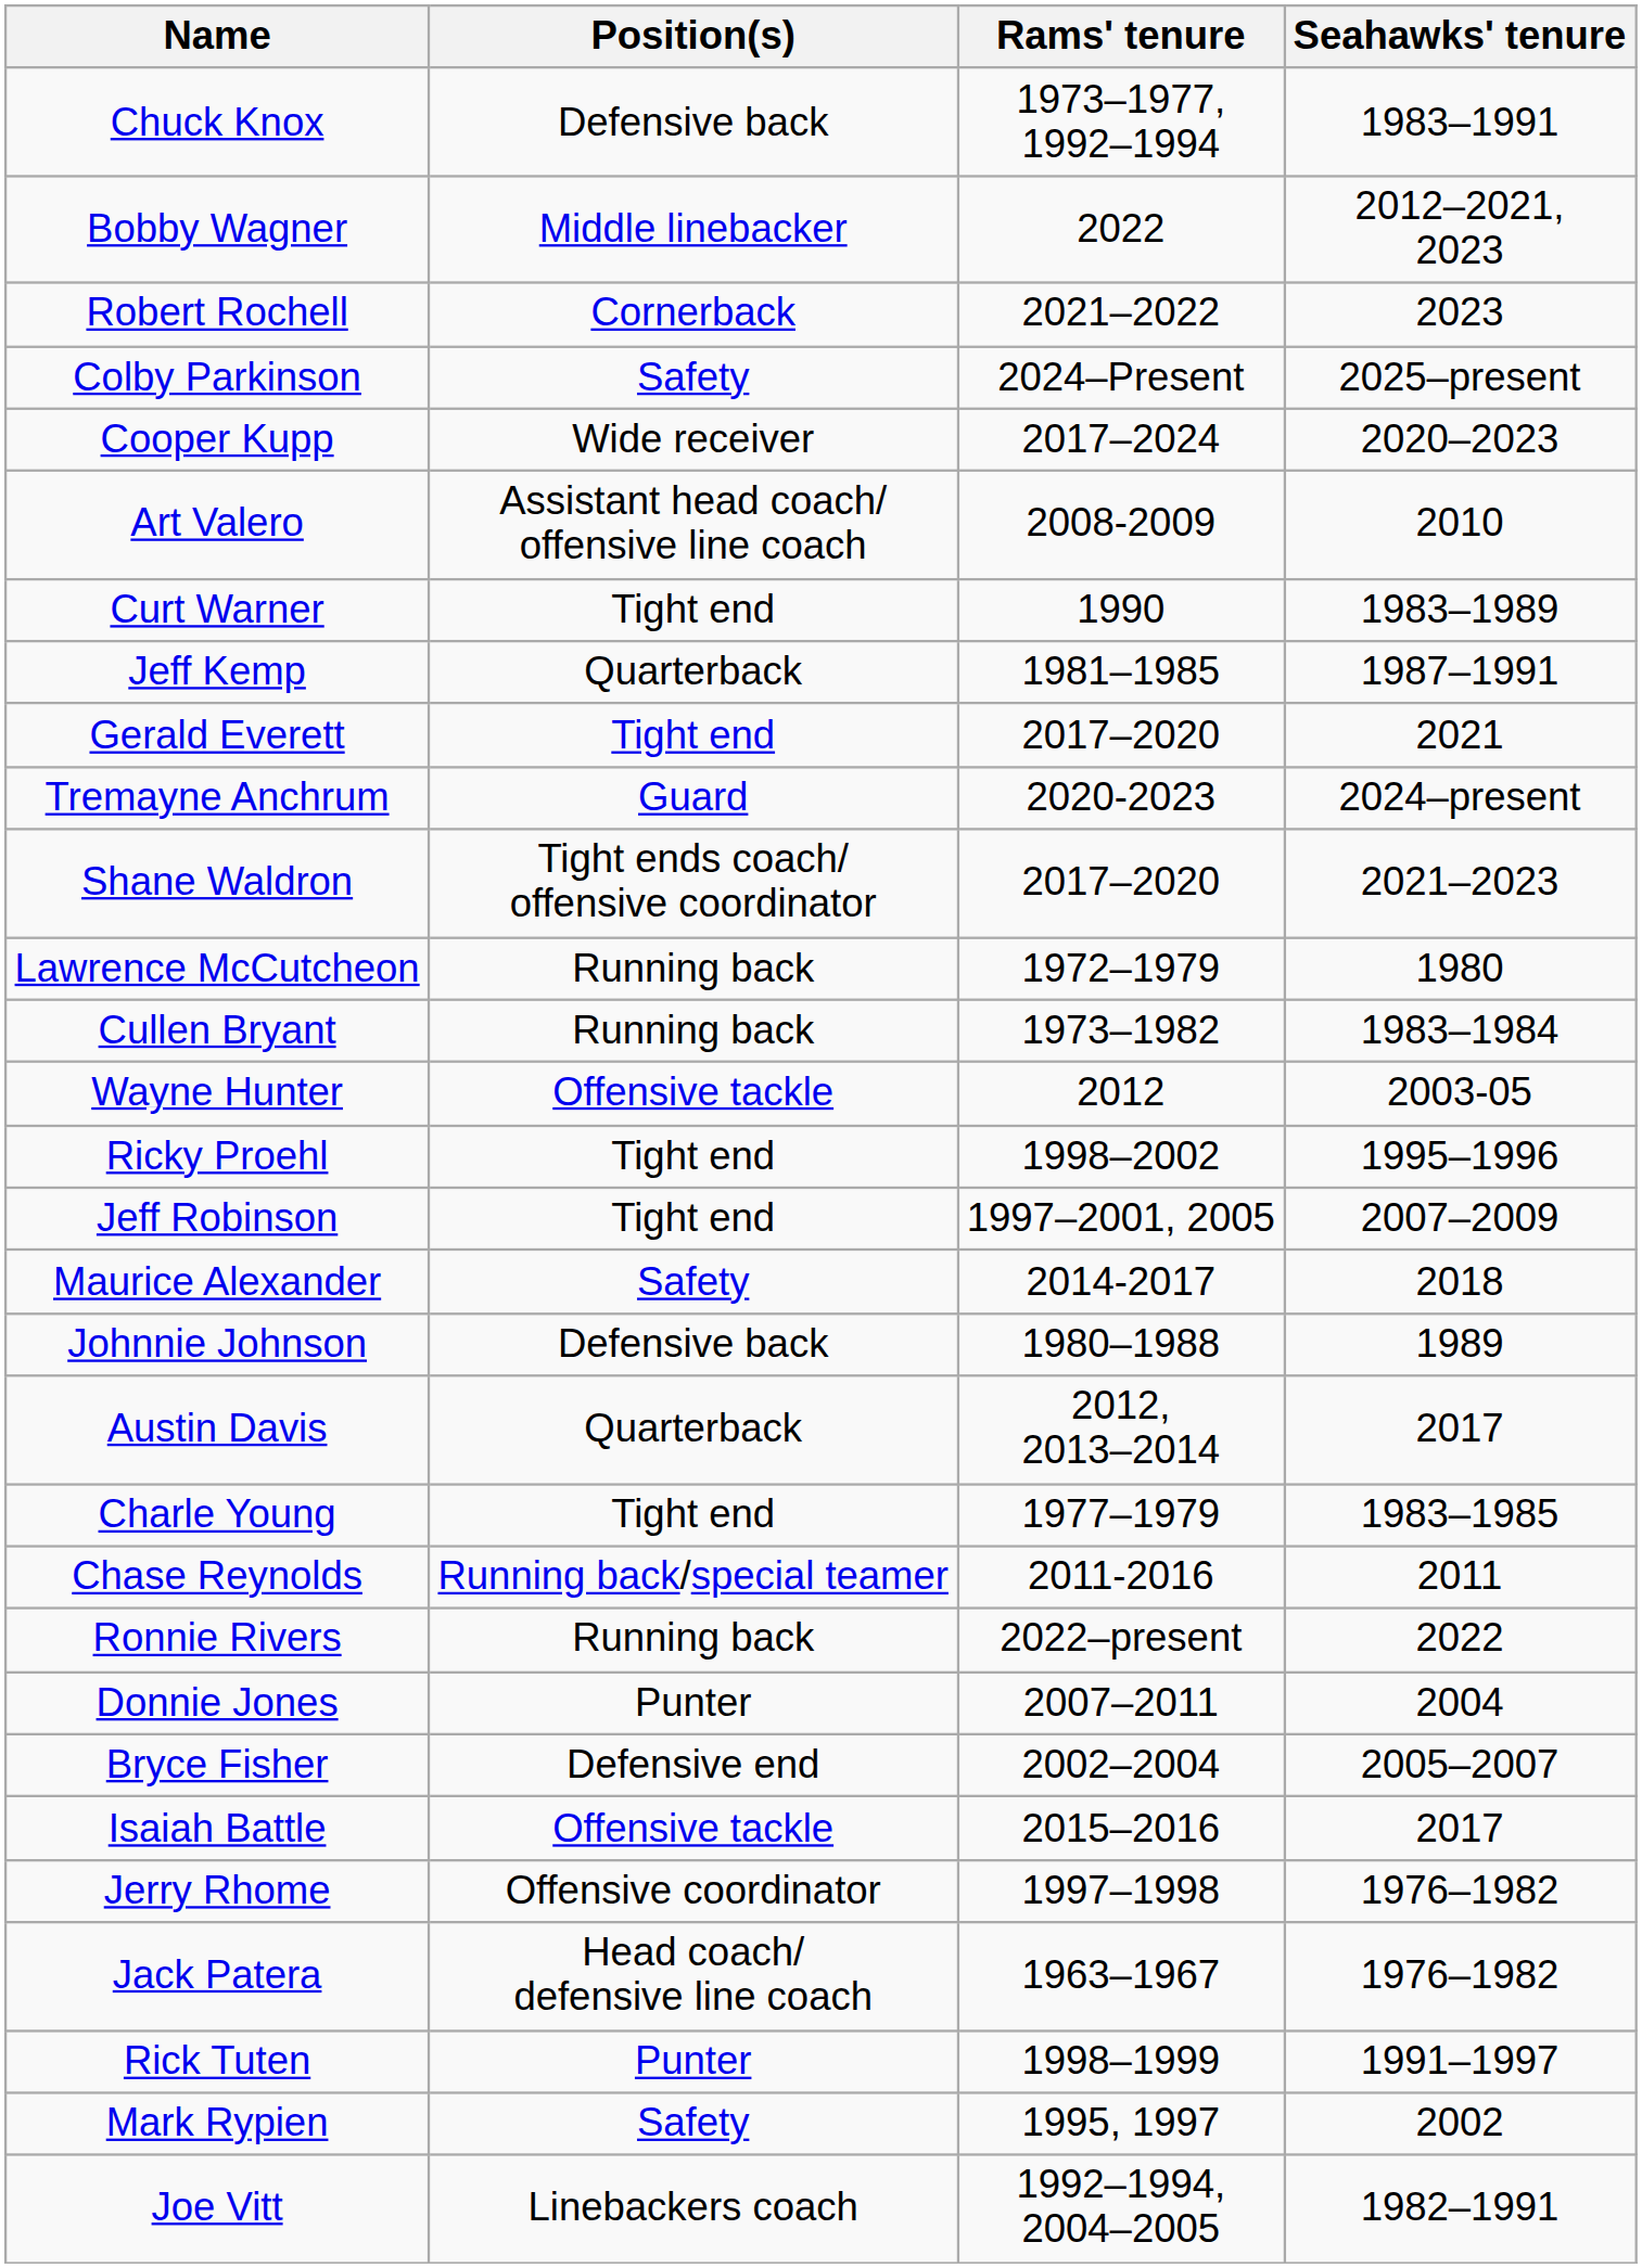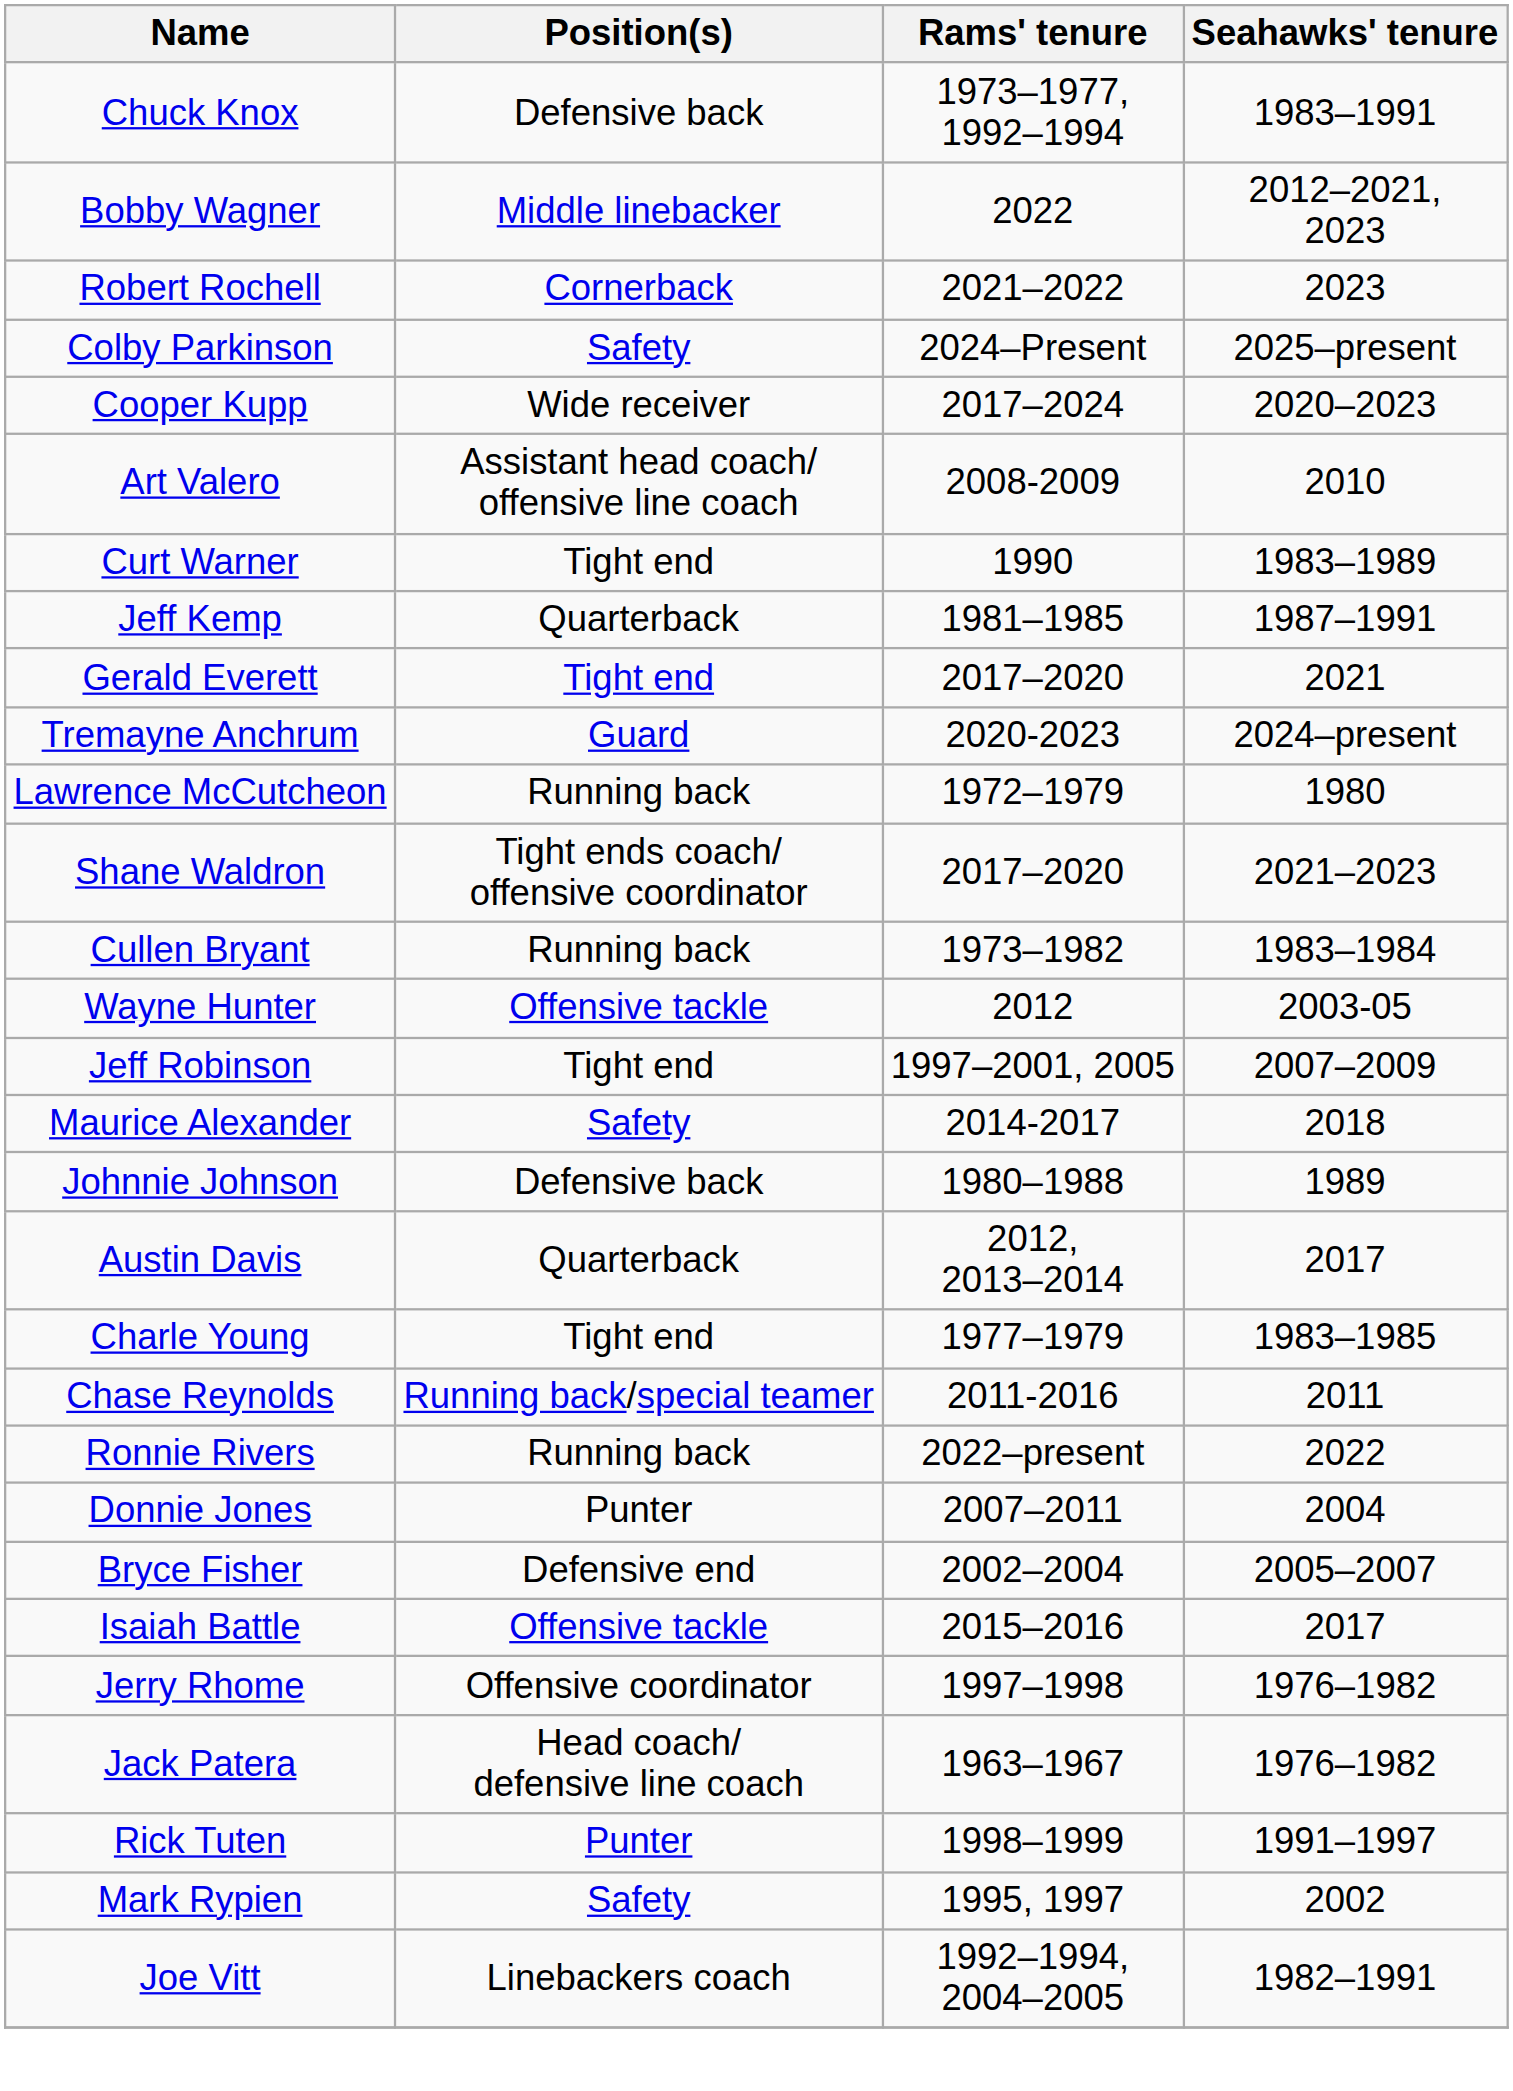rows swapped: Lawrence McCutcheon <-> Shane Waldron
- row: Ricky Proehl | Tight end | 1998–2002 | 1995–1996
